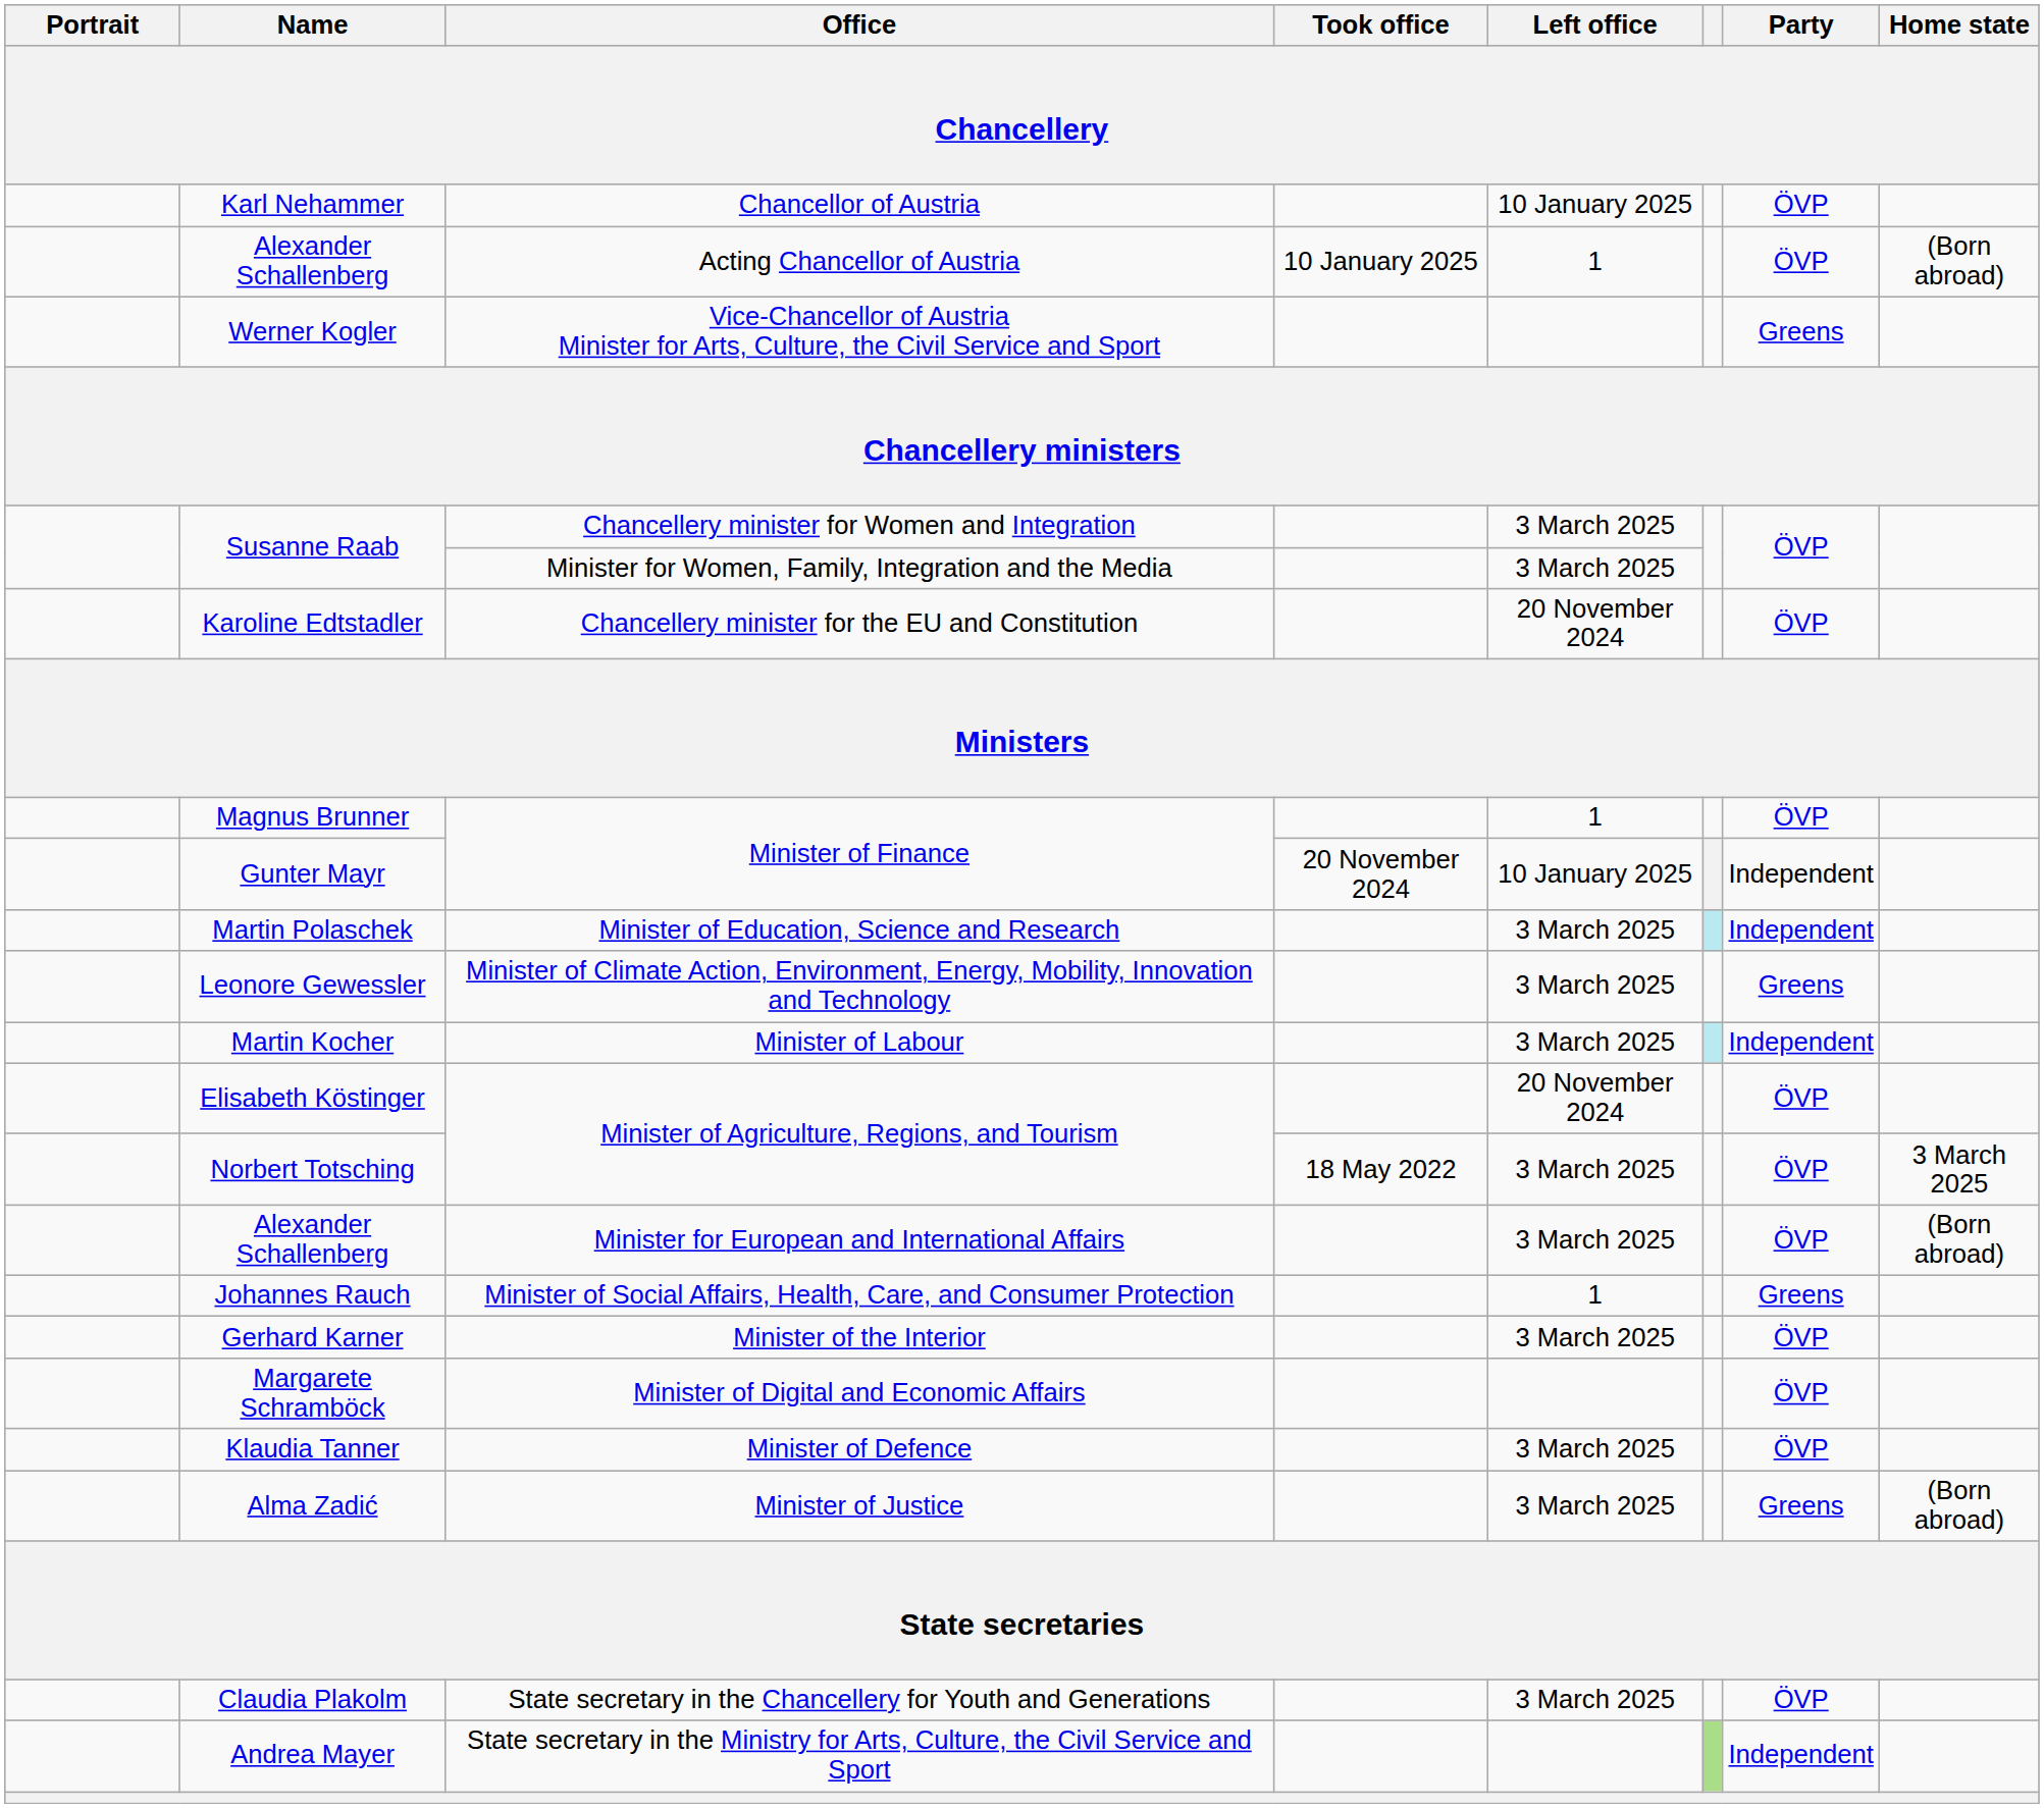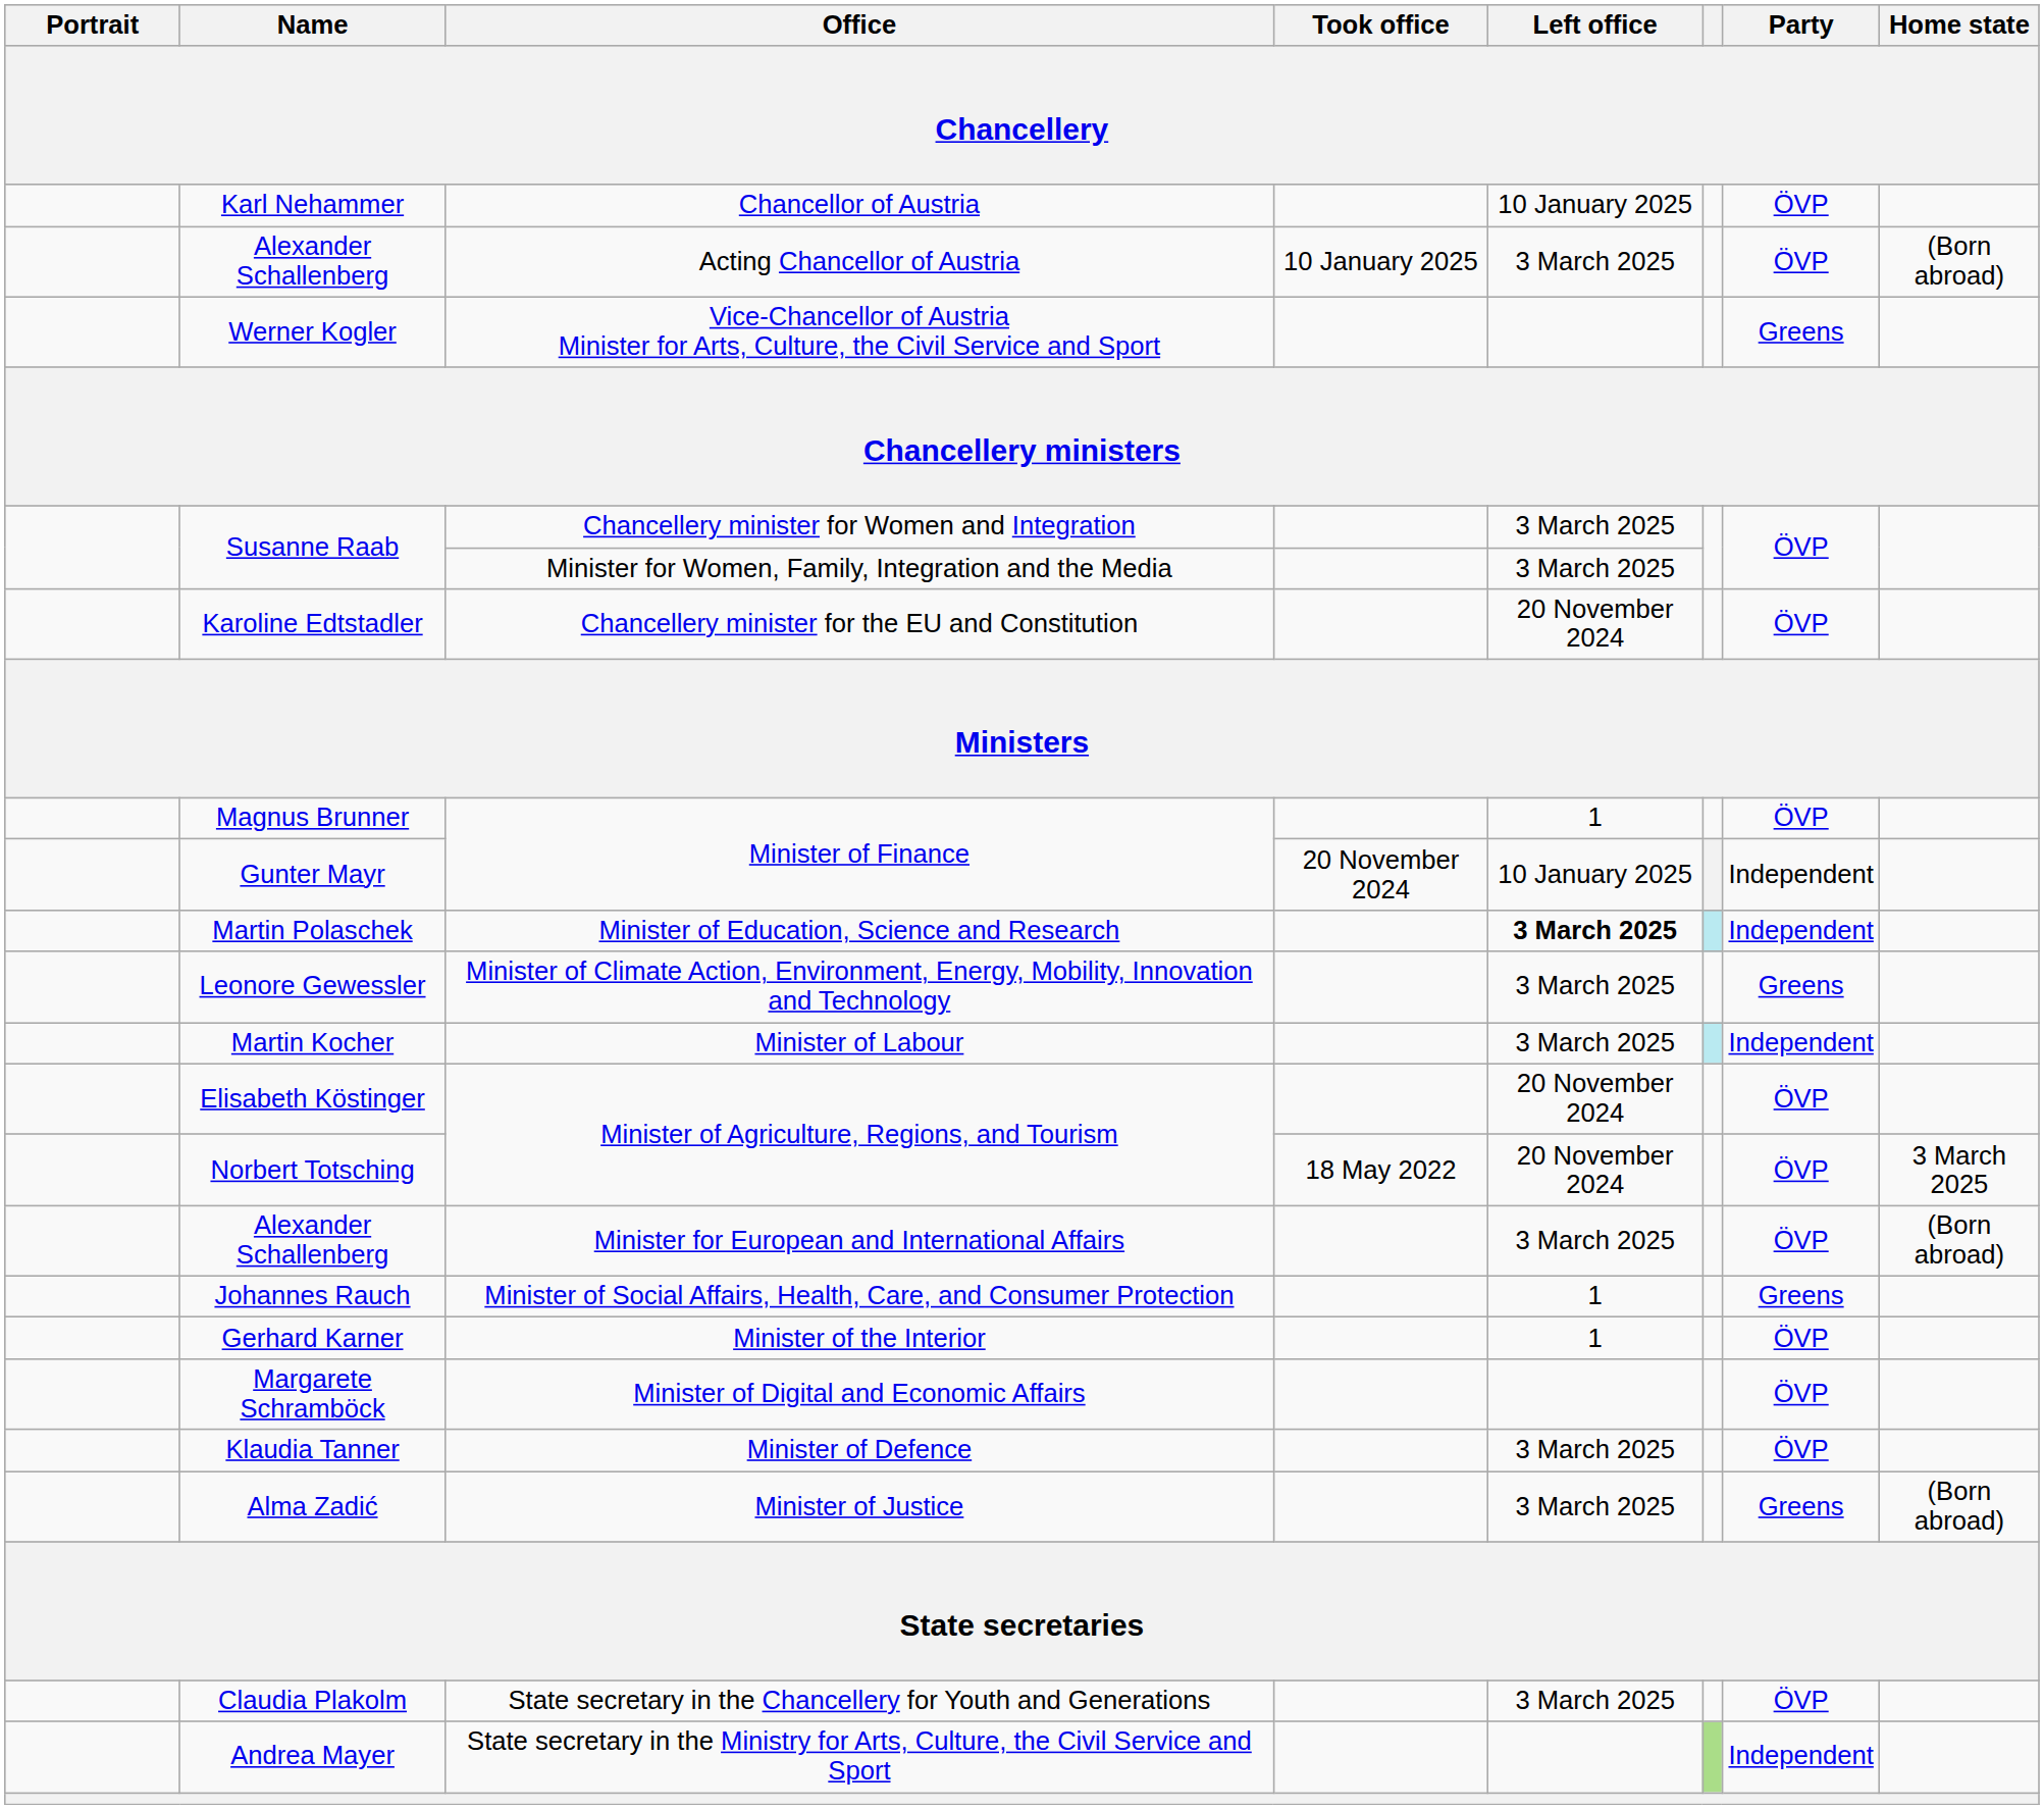Alexander Schallenberg / Acting Chancellor of Austria | Left office: 1 -> 3 March 2025
Martin Polaschek | Left office: normal -> bold
Norbert Totsching | Left office: 3 March 2025 -> 20 November 2024
Gerhard Karner | Left office: 3 March 2025 -> 1
